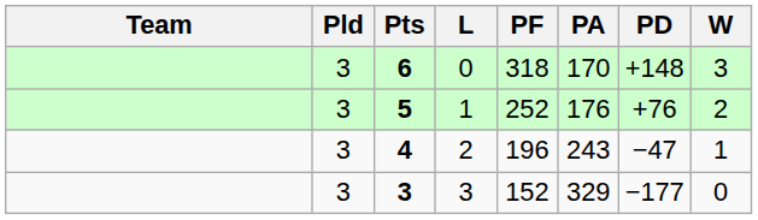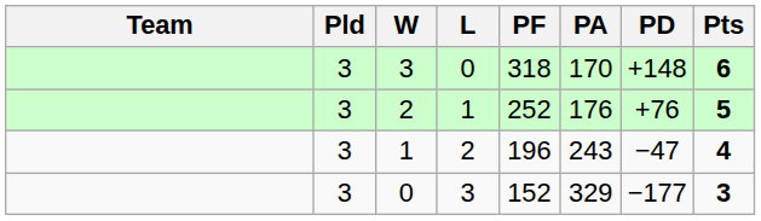columns swapped: W <-> Pts
